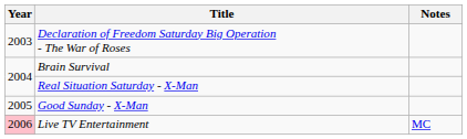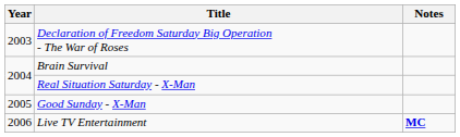Live TV Entertainment | Year: pink background -> no background
Live TV Entertainment | Notes: normal -> bold
